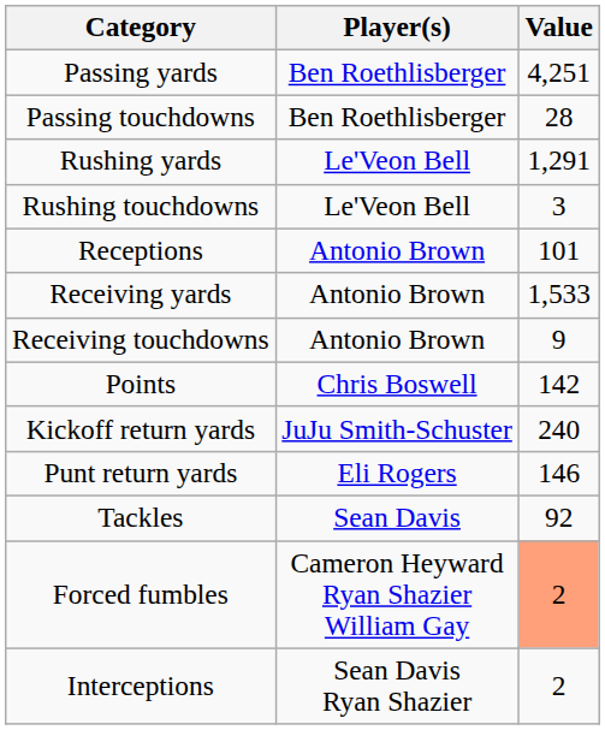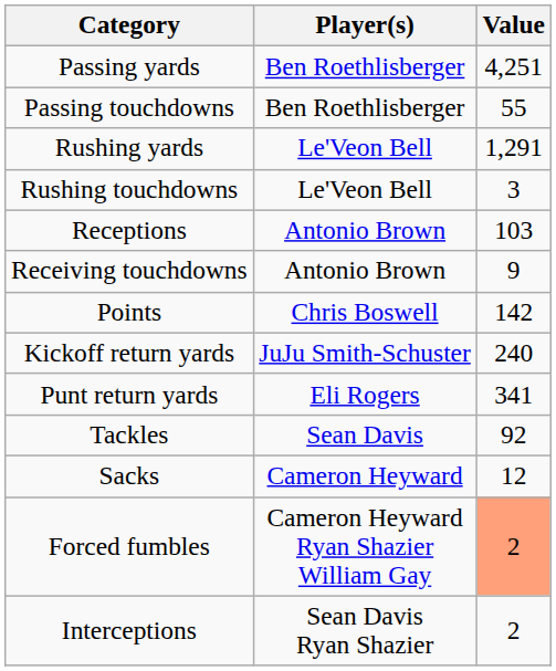Passing touchdowns | Value: 28 -> 55
Receptions | Value: 101 -> 103
- row: Receiving yards | Antonio Brown | 1,533
Punt return yards | Value: 146 -> 341
+ row: Sacks | Cameron Heyward | 12
